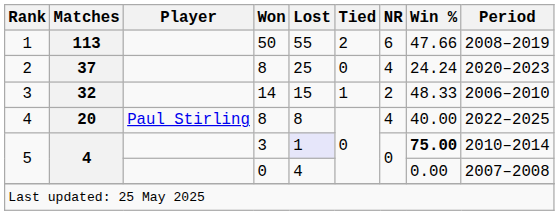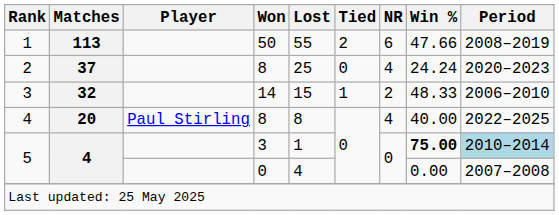5 / 3 | Lost: lavender background -> no background
5 / 3 | Period: no background -> lightblue background
